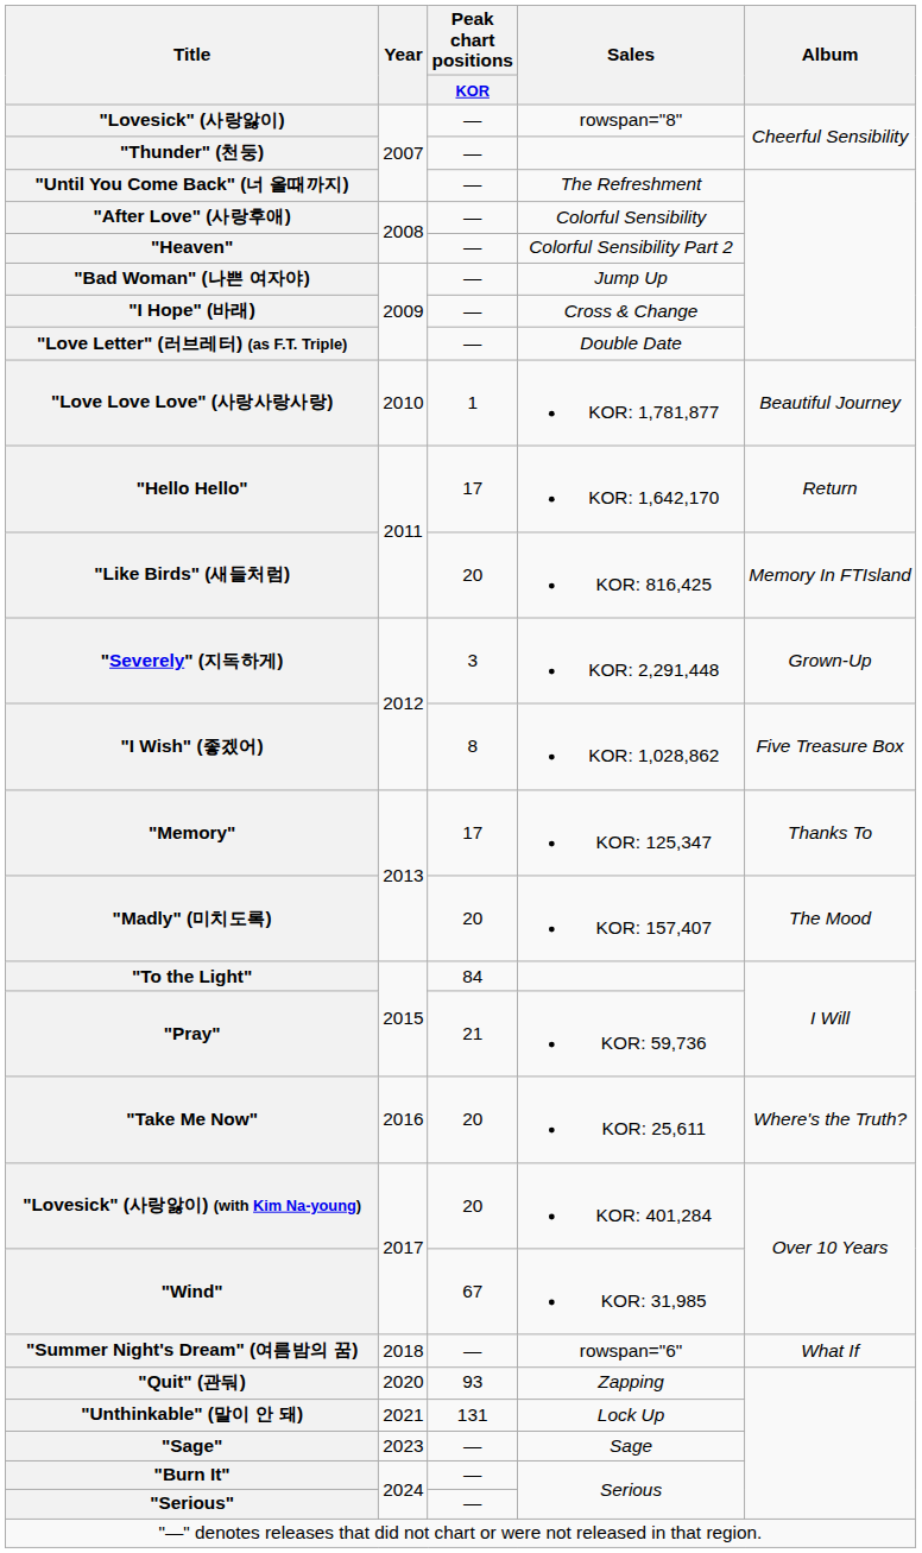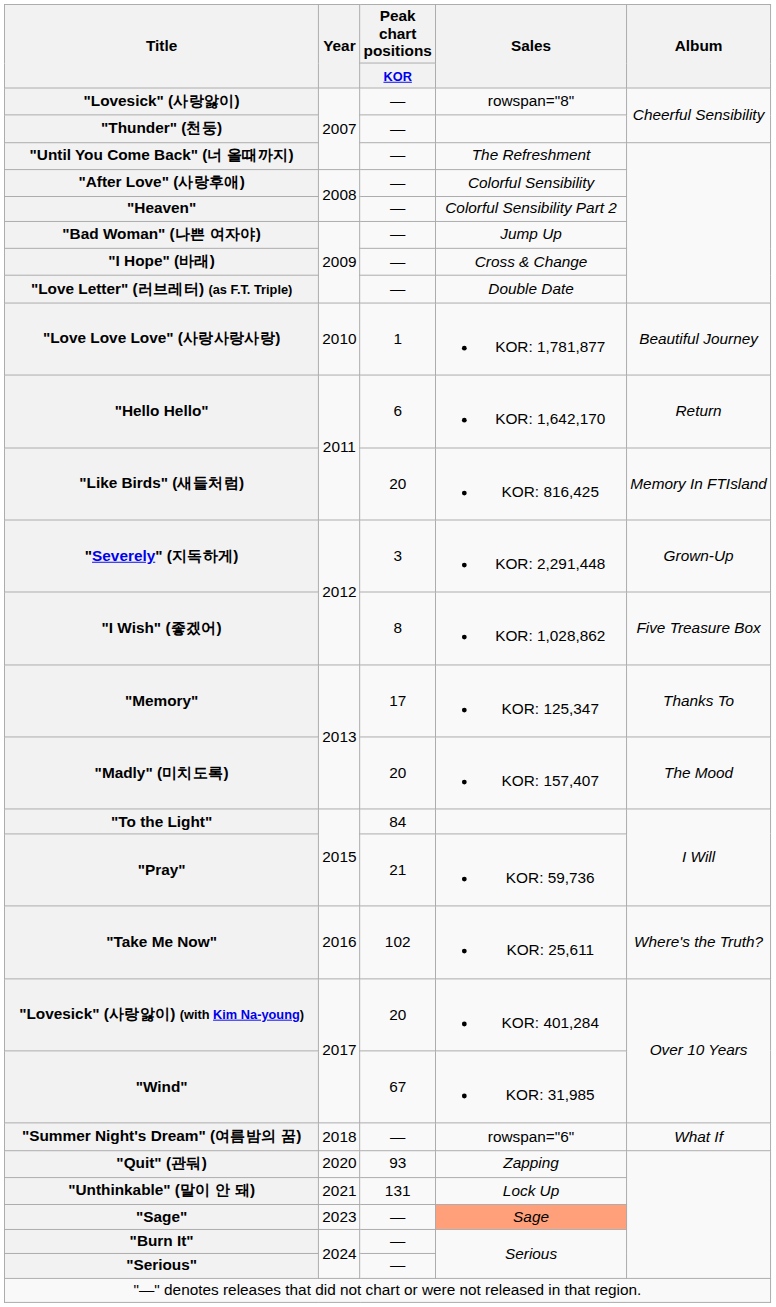"Hello Hello" | Peak chart positions / KOR: 17 -> 6
"Take Me Now" | Peak chart positions / KOR: 20 -> 102
"Sage" | Sales: no background -> lightsalmon background
